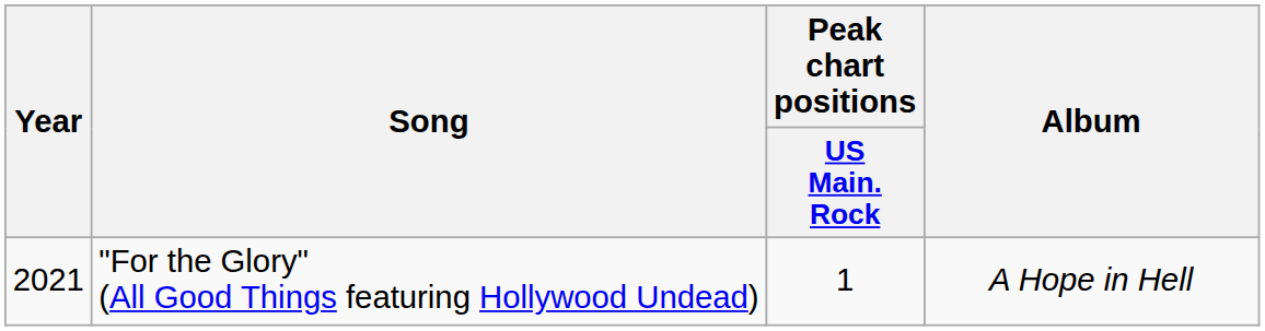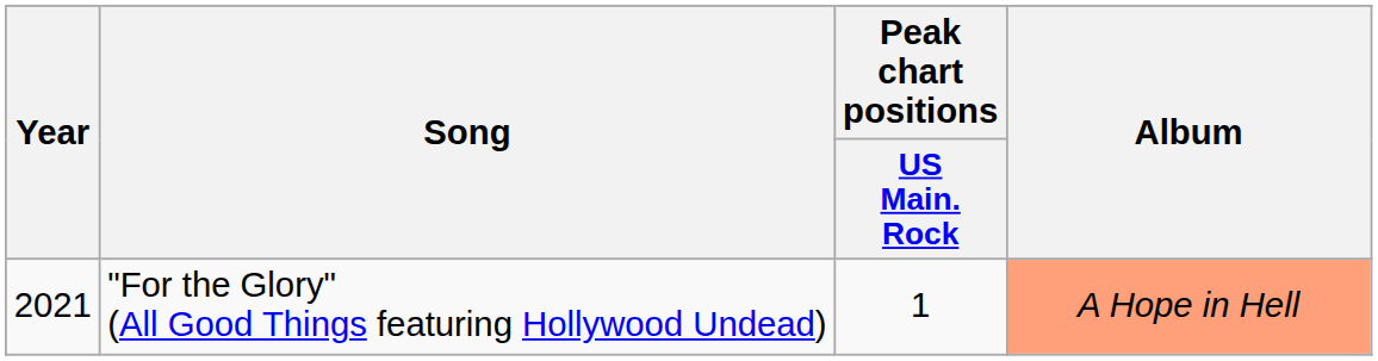row 3 | Album: no background -> lightsalmon background
